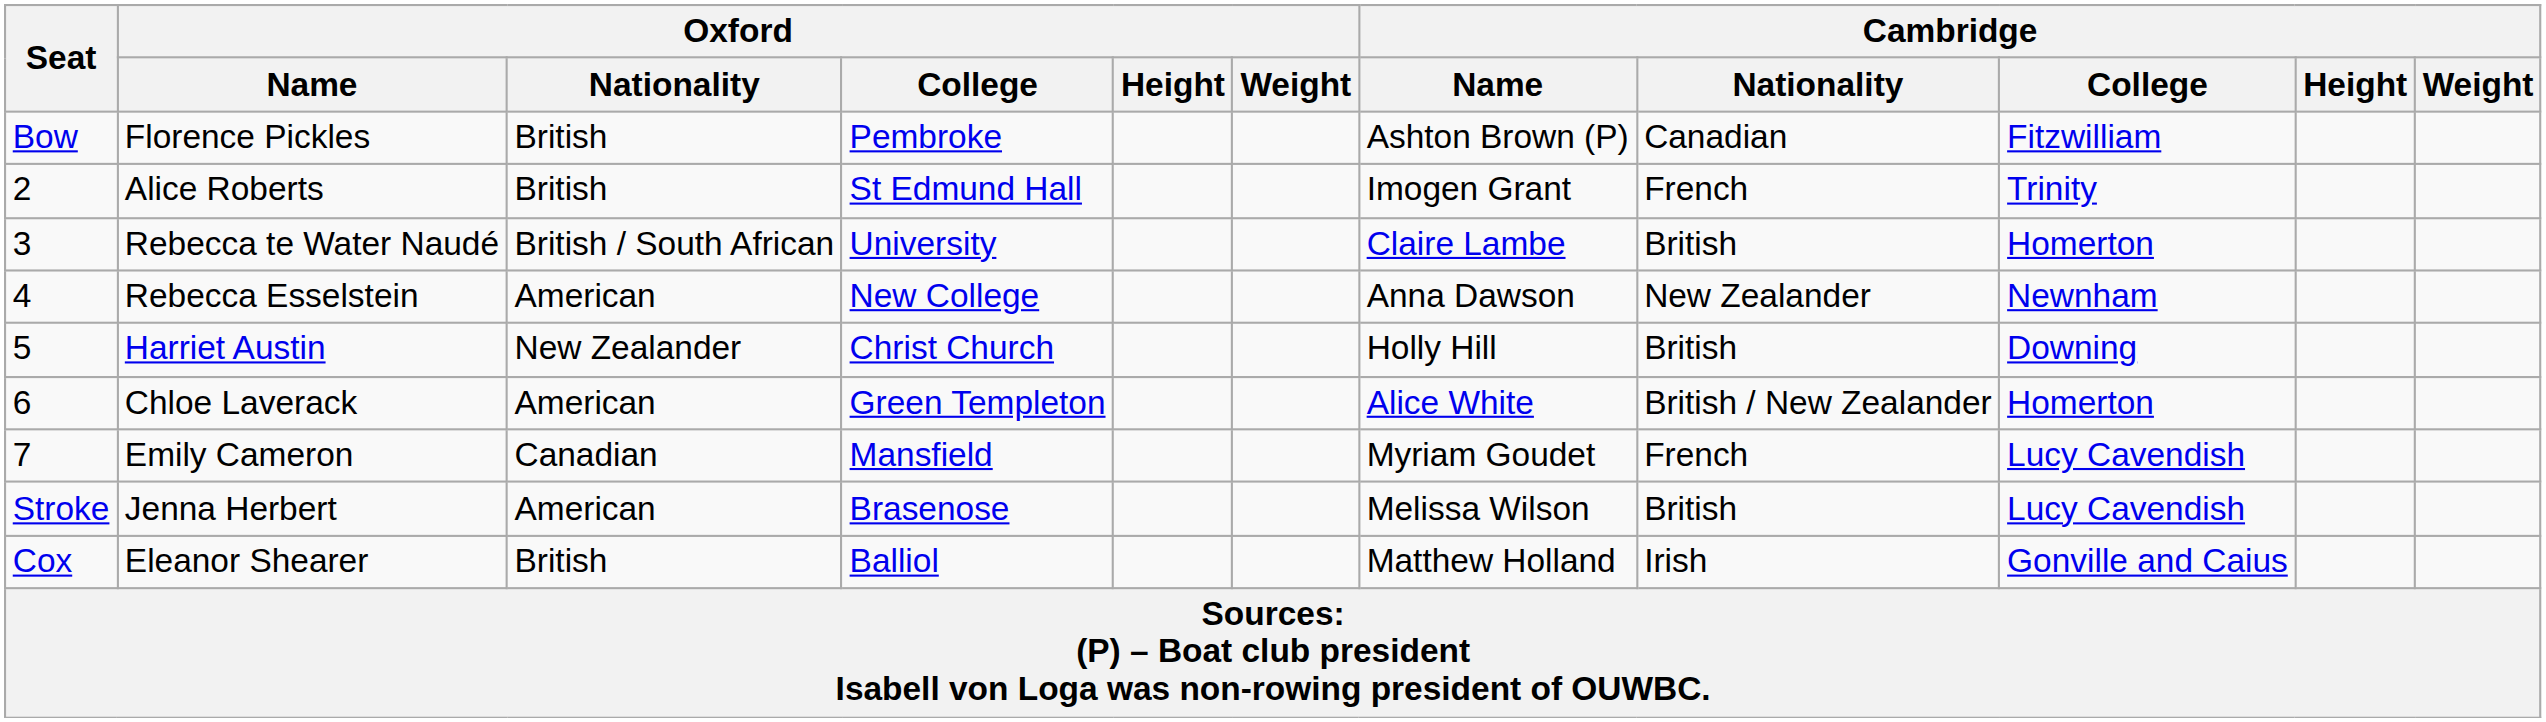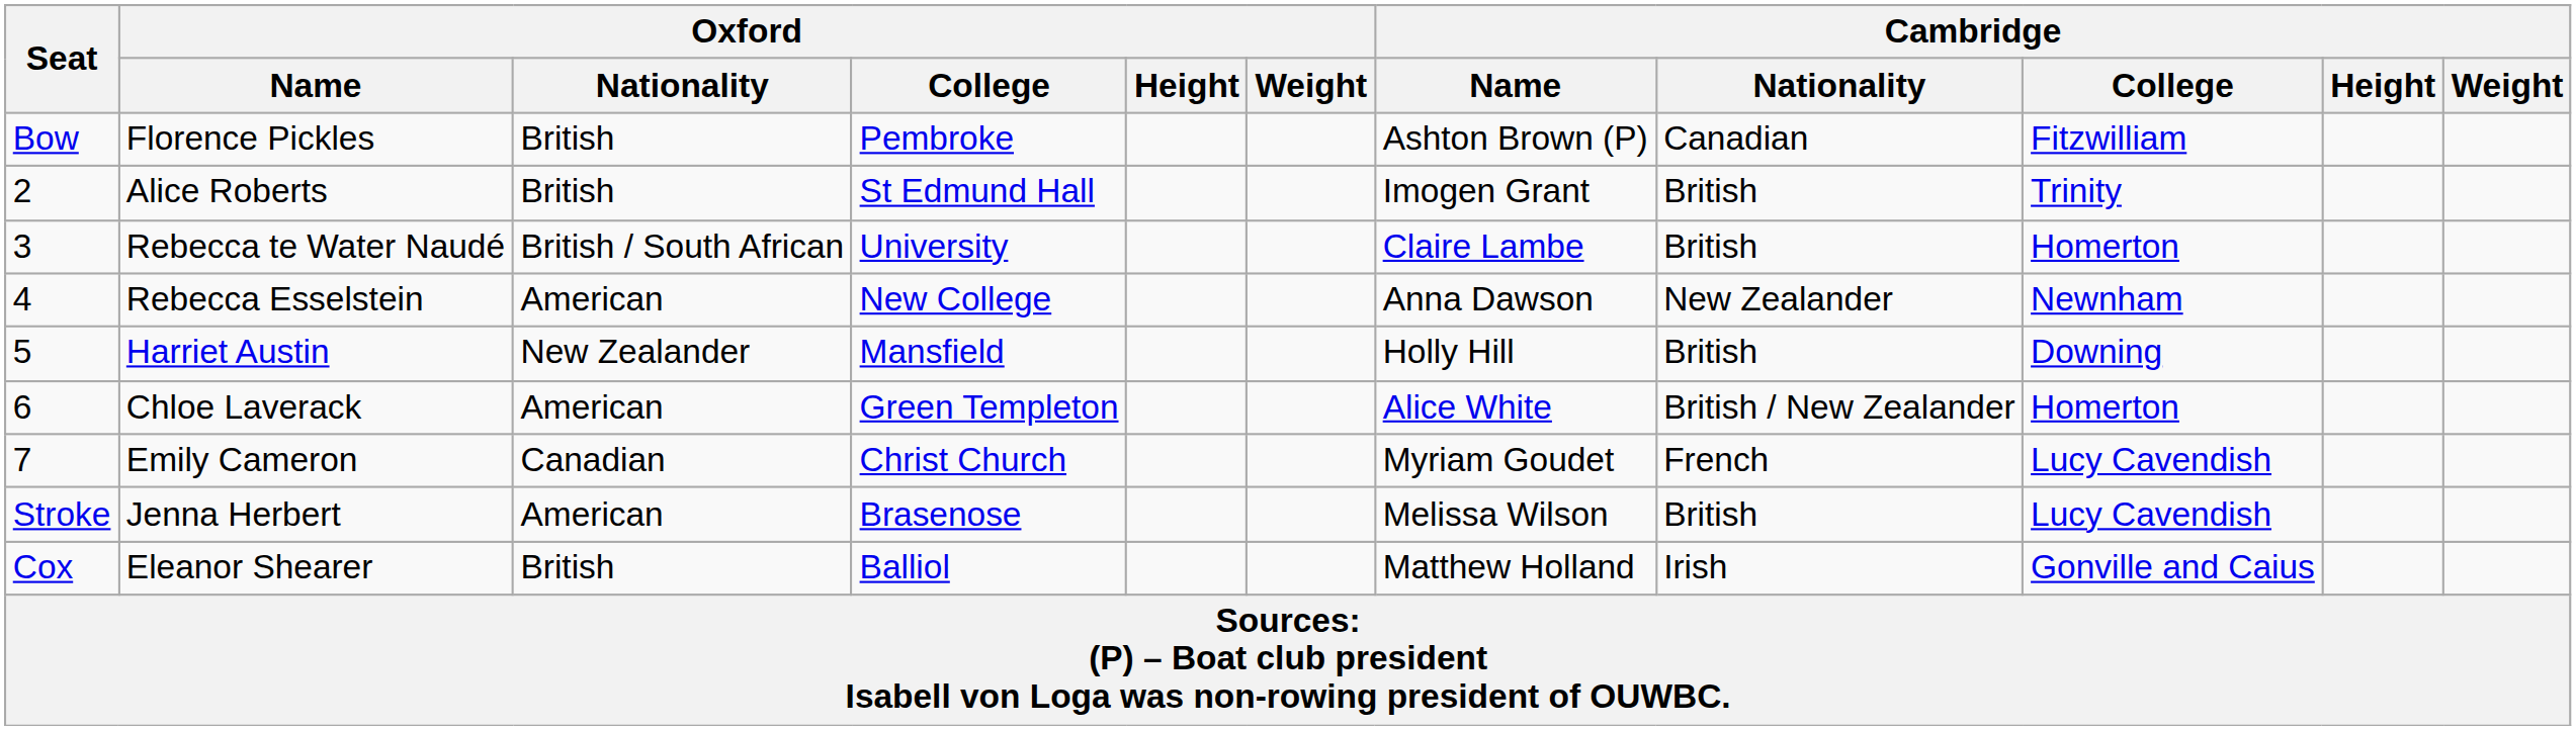Alice Roberts | Cambridge / Nationality: French -> British
Harriet Austin | Oxford / College: Christ Church -> Mansfield
Emily Cameron | Oxford / College: Mansfield -> Christ Church
